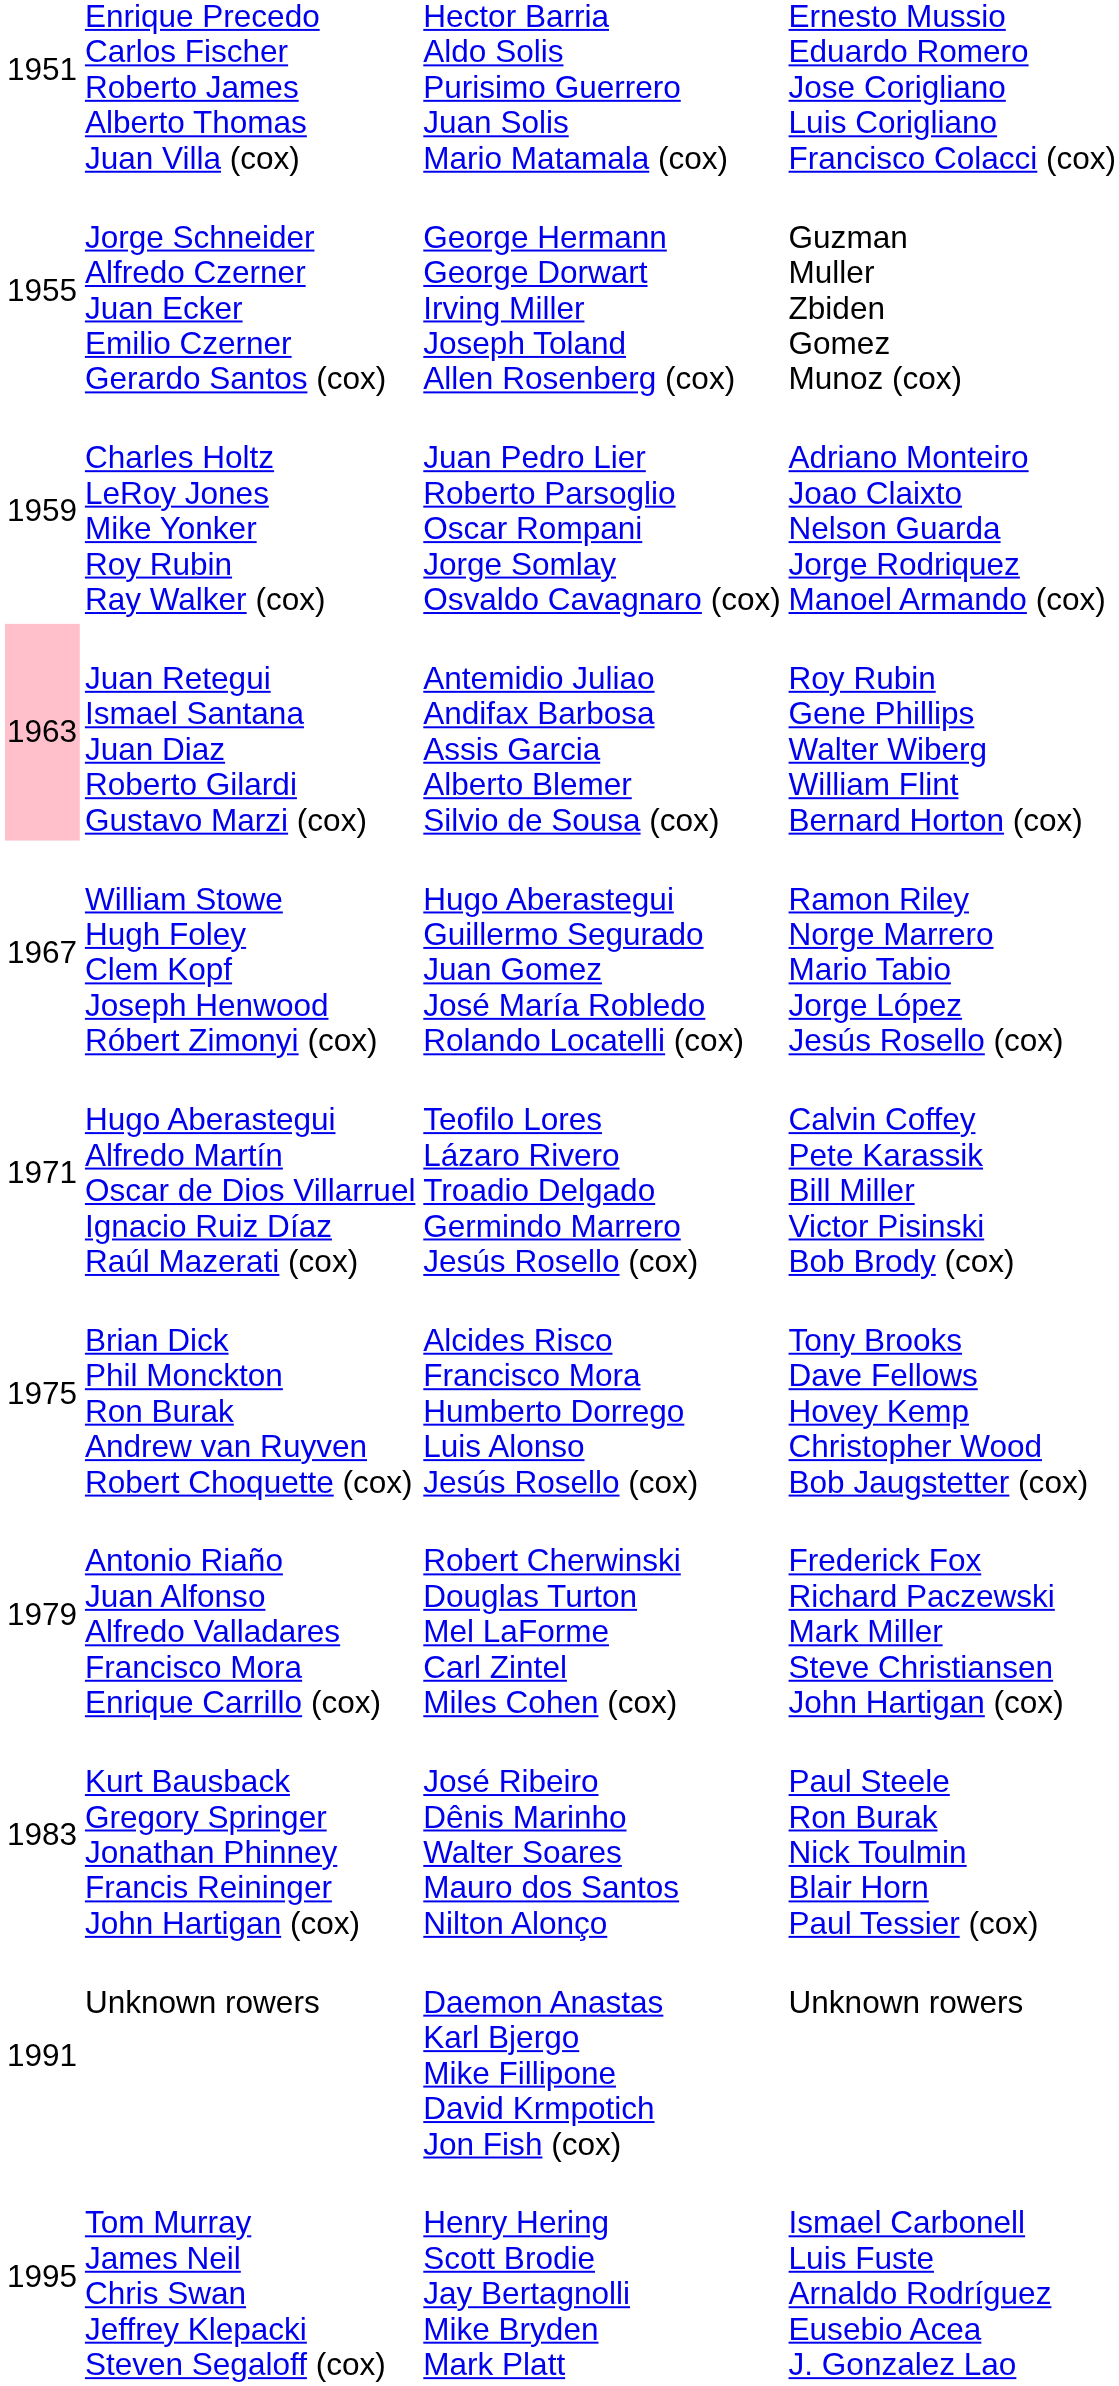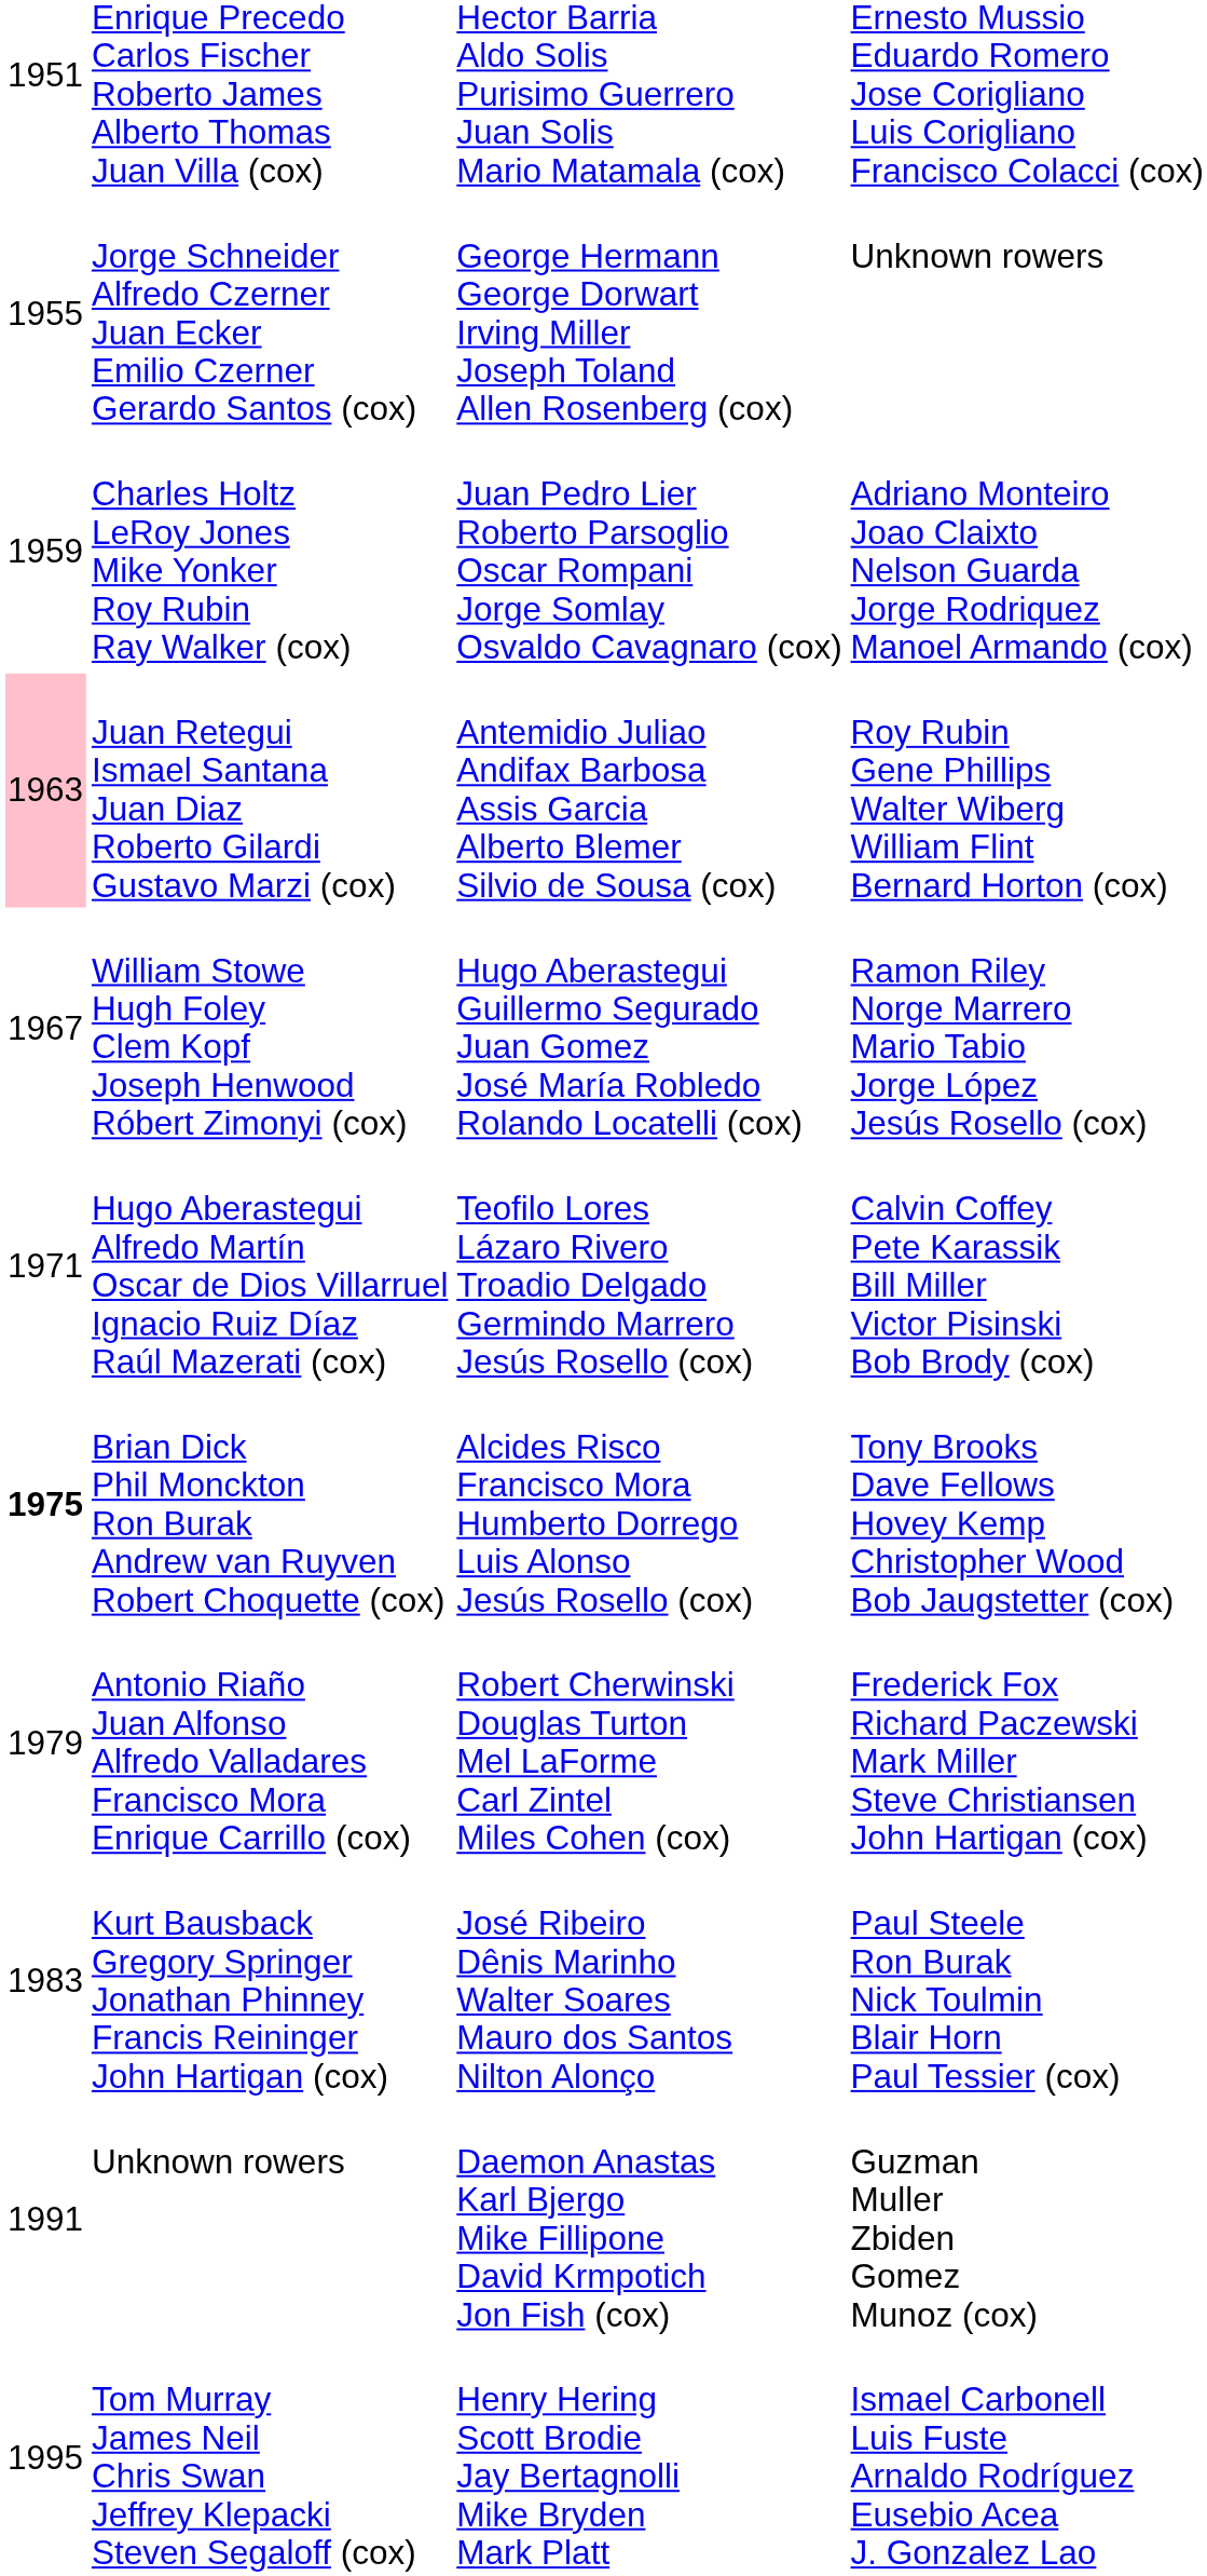row 2 | column 4: Guzman Muller Zbiden Gomez Munoz (cox) -> Unknown rowers
row 7 | column 1: normal -> bold
row 10 | column 4: Unknown rowers -> Guzman Muller Zbiden Gomez Munoz (cox)
